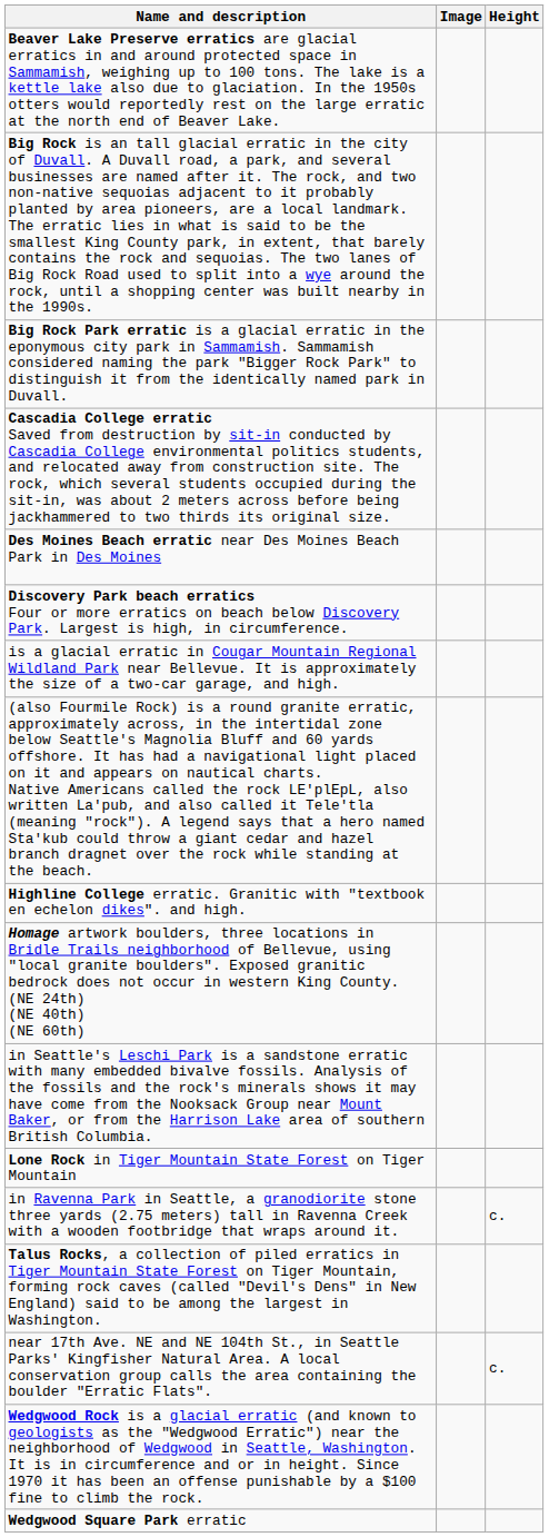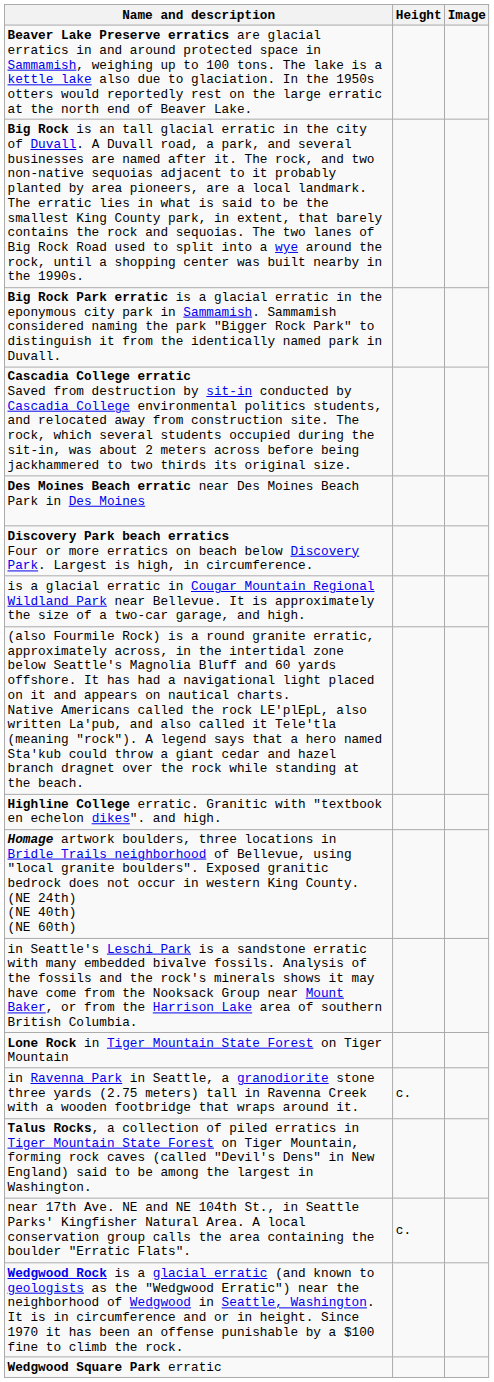columns swapped: Height <-> Image
